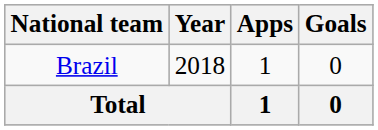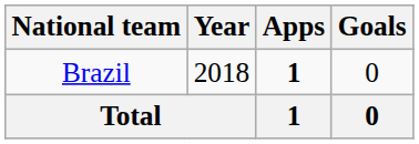Brazil | Apps: normal -> bold
